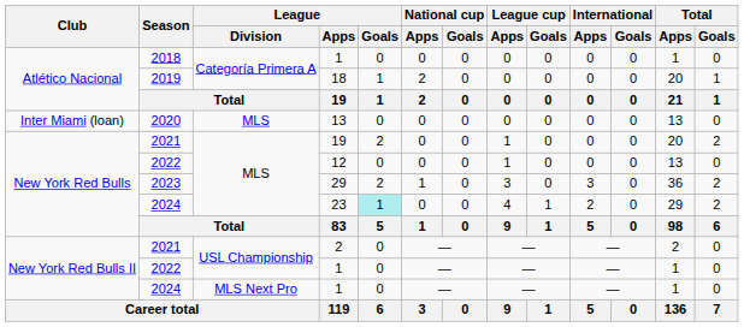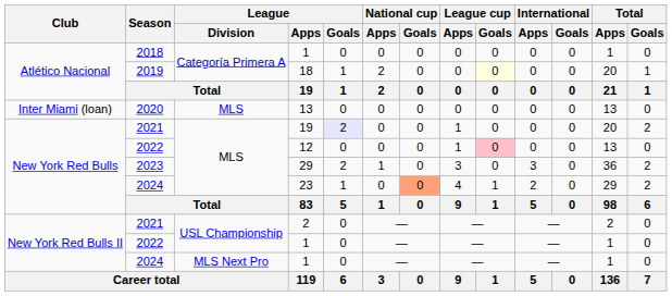18 | League cup / Goals: no background -> lightyellow background
2021 / 19 | League / Goals: no background -> lavender background
12 | League cup / Goals: no background -> pink background
23 | League / Goals: paleturquoise background -> no background
23 | National cup / Goals: no background -> lightsalmon background
